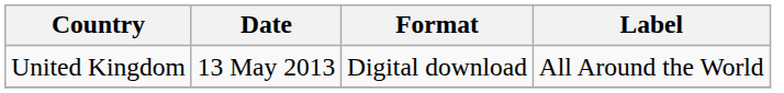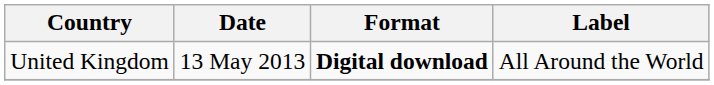United Kingdom | Format: normal -> bold
